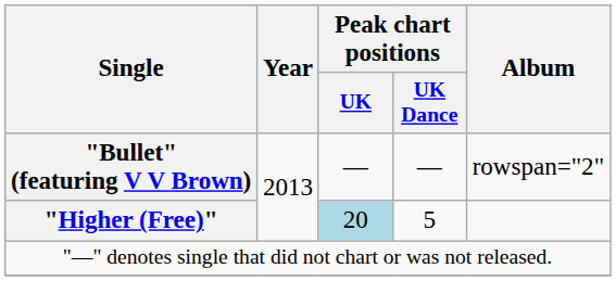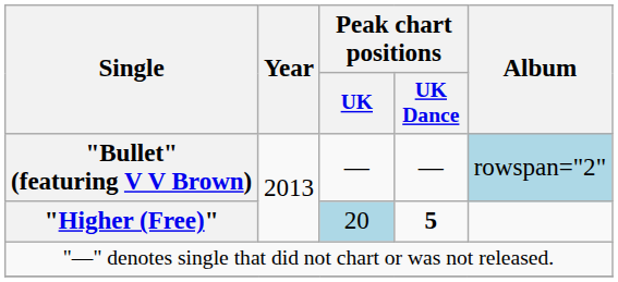"Bullet" (featuring V V Brown) | Album: no background -> lightblue background
"Higher (Free)" | Peak chart positions / UK Dance: normal -> bold
